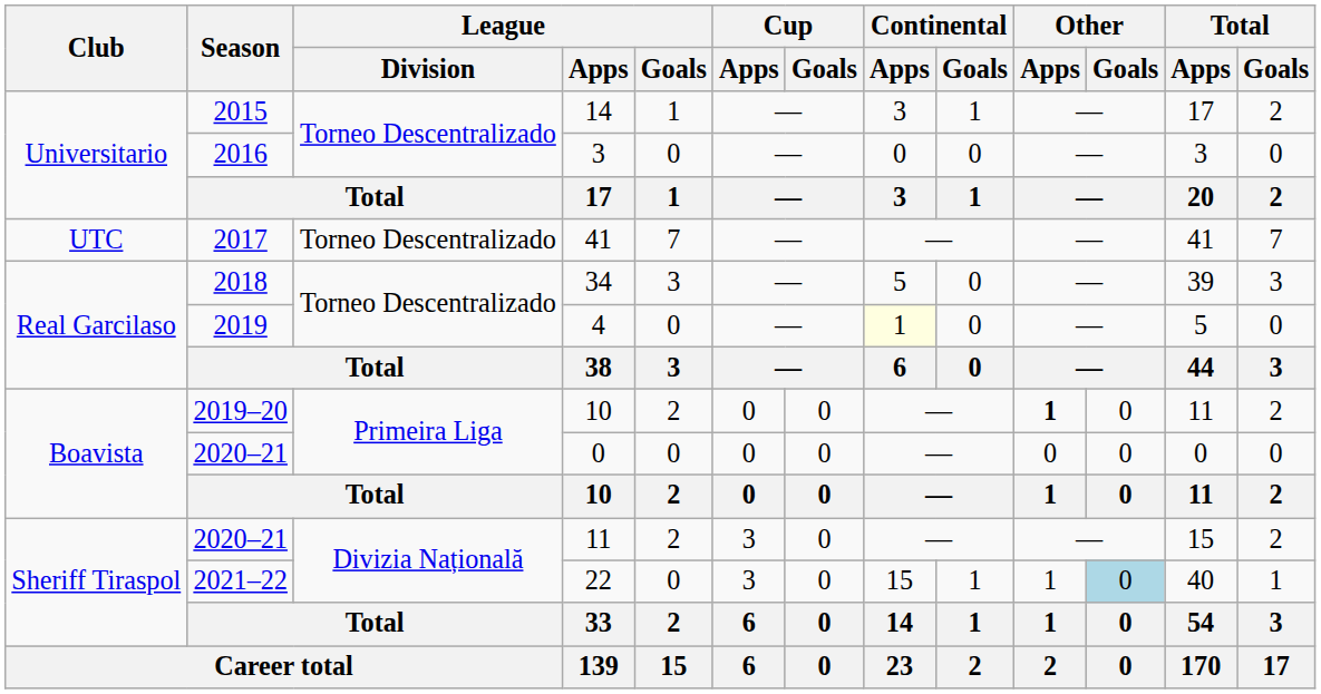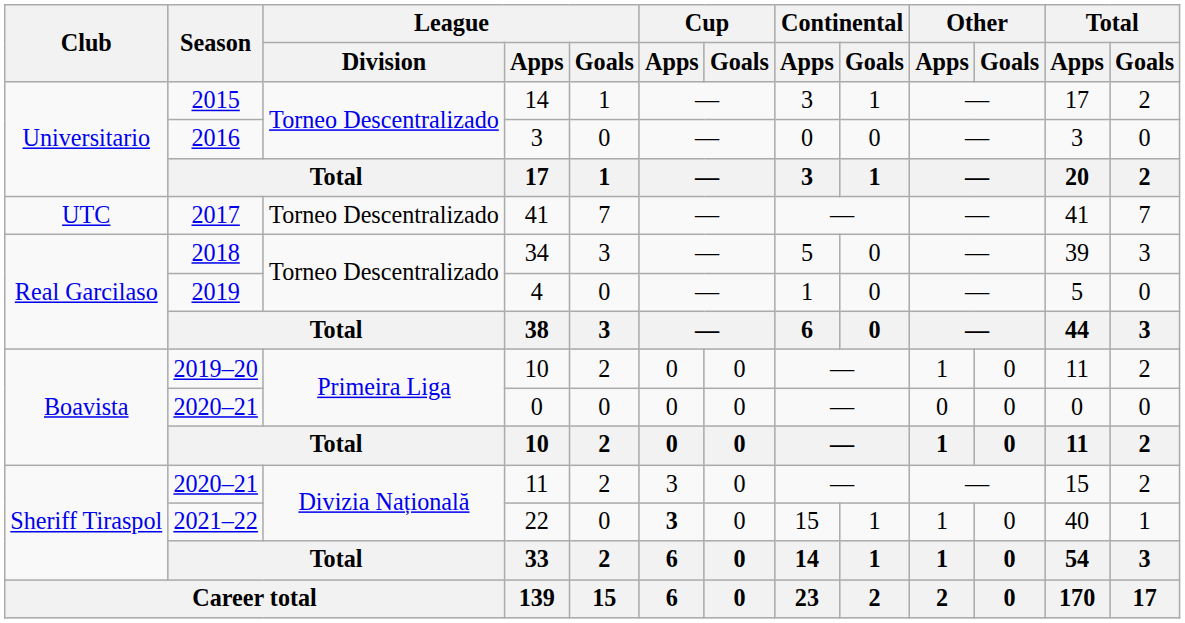4 | Continental / Apps: lightyellow background -> no background
2019–20 / 10 | Other / Apps: bold -> normal
22 | Cup / Apps: normal -> bold
22 | Other / Goals: lightblue background -> no background
